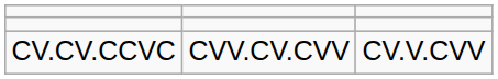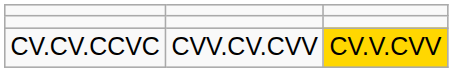CV.CV.CCVC | column 3: no background -> gold background
